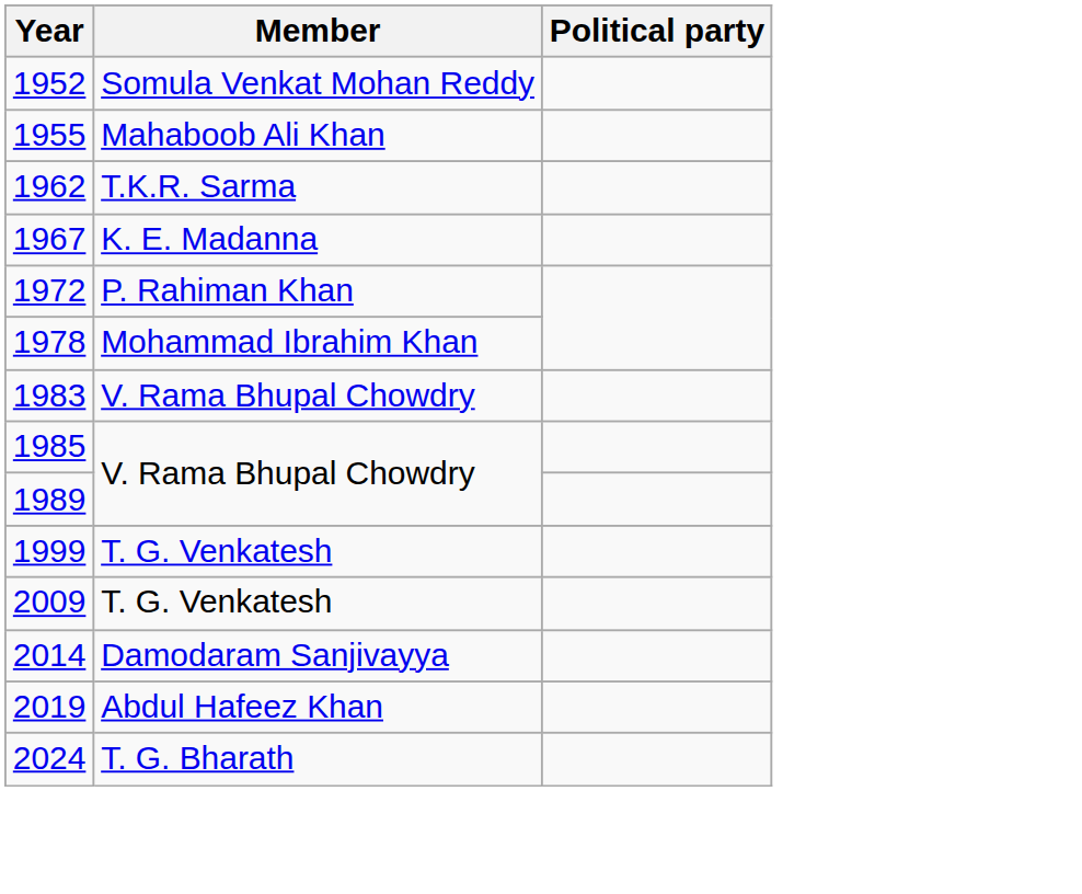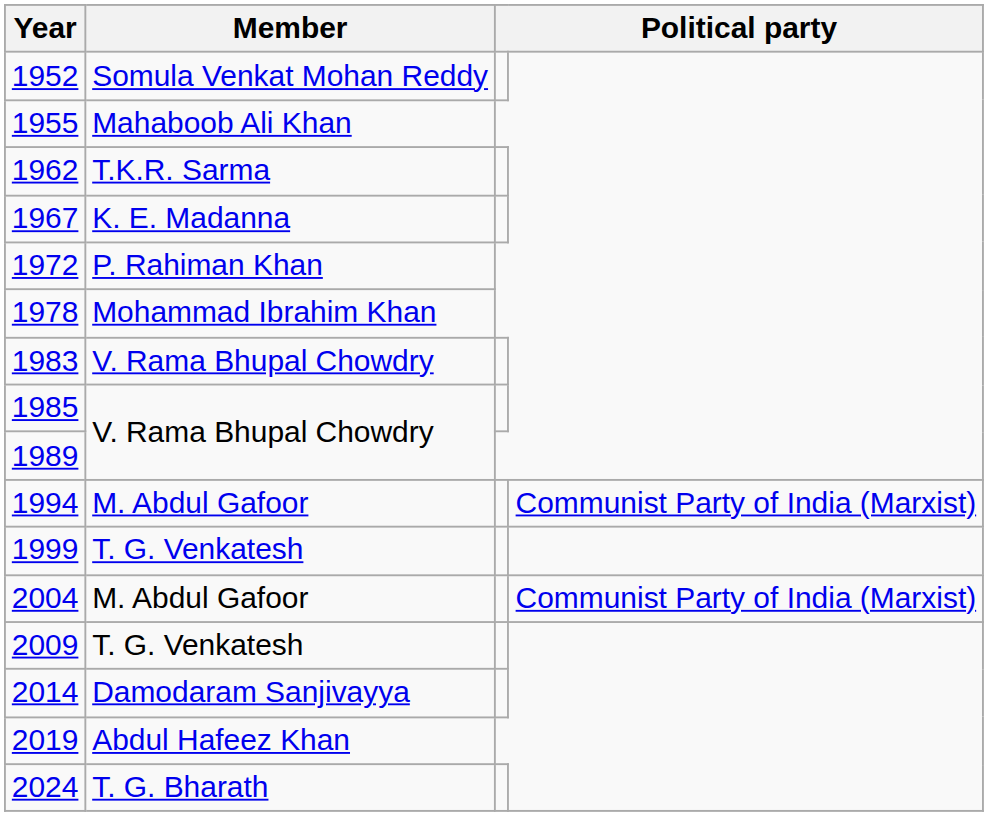+ row: 1994 | M. Abdul Gafoor | Communist Party of India (Marxist)
+ row: 2004 | M. Abdul Gafoor | Communist Party of India (Marxist)
